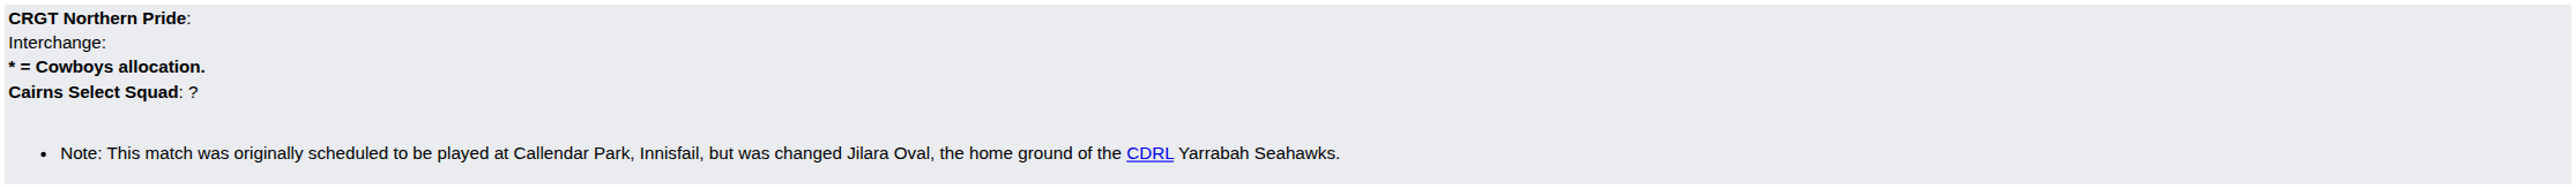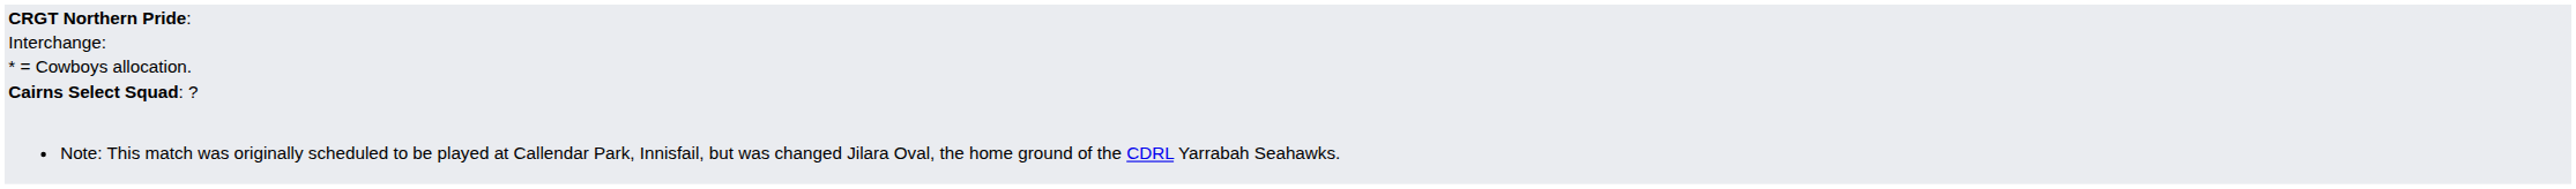row 3 | column 1: bold -> normal
